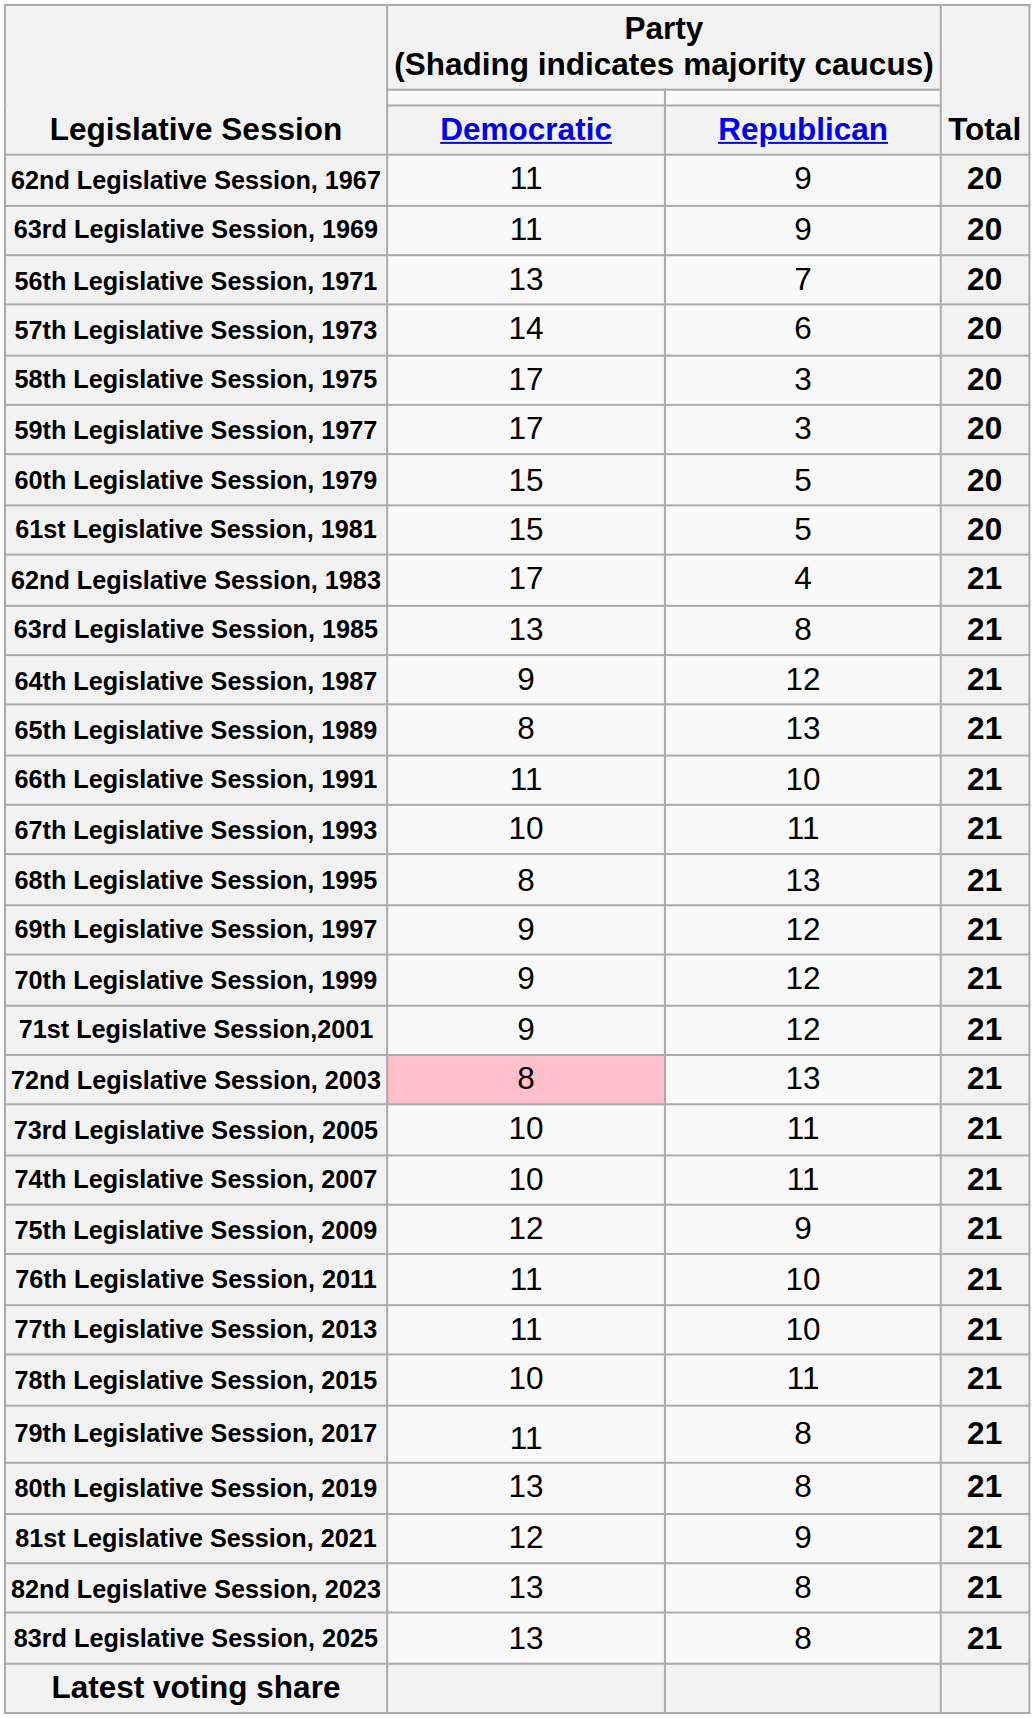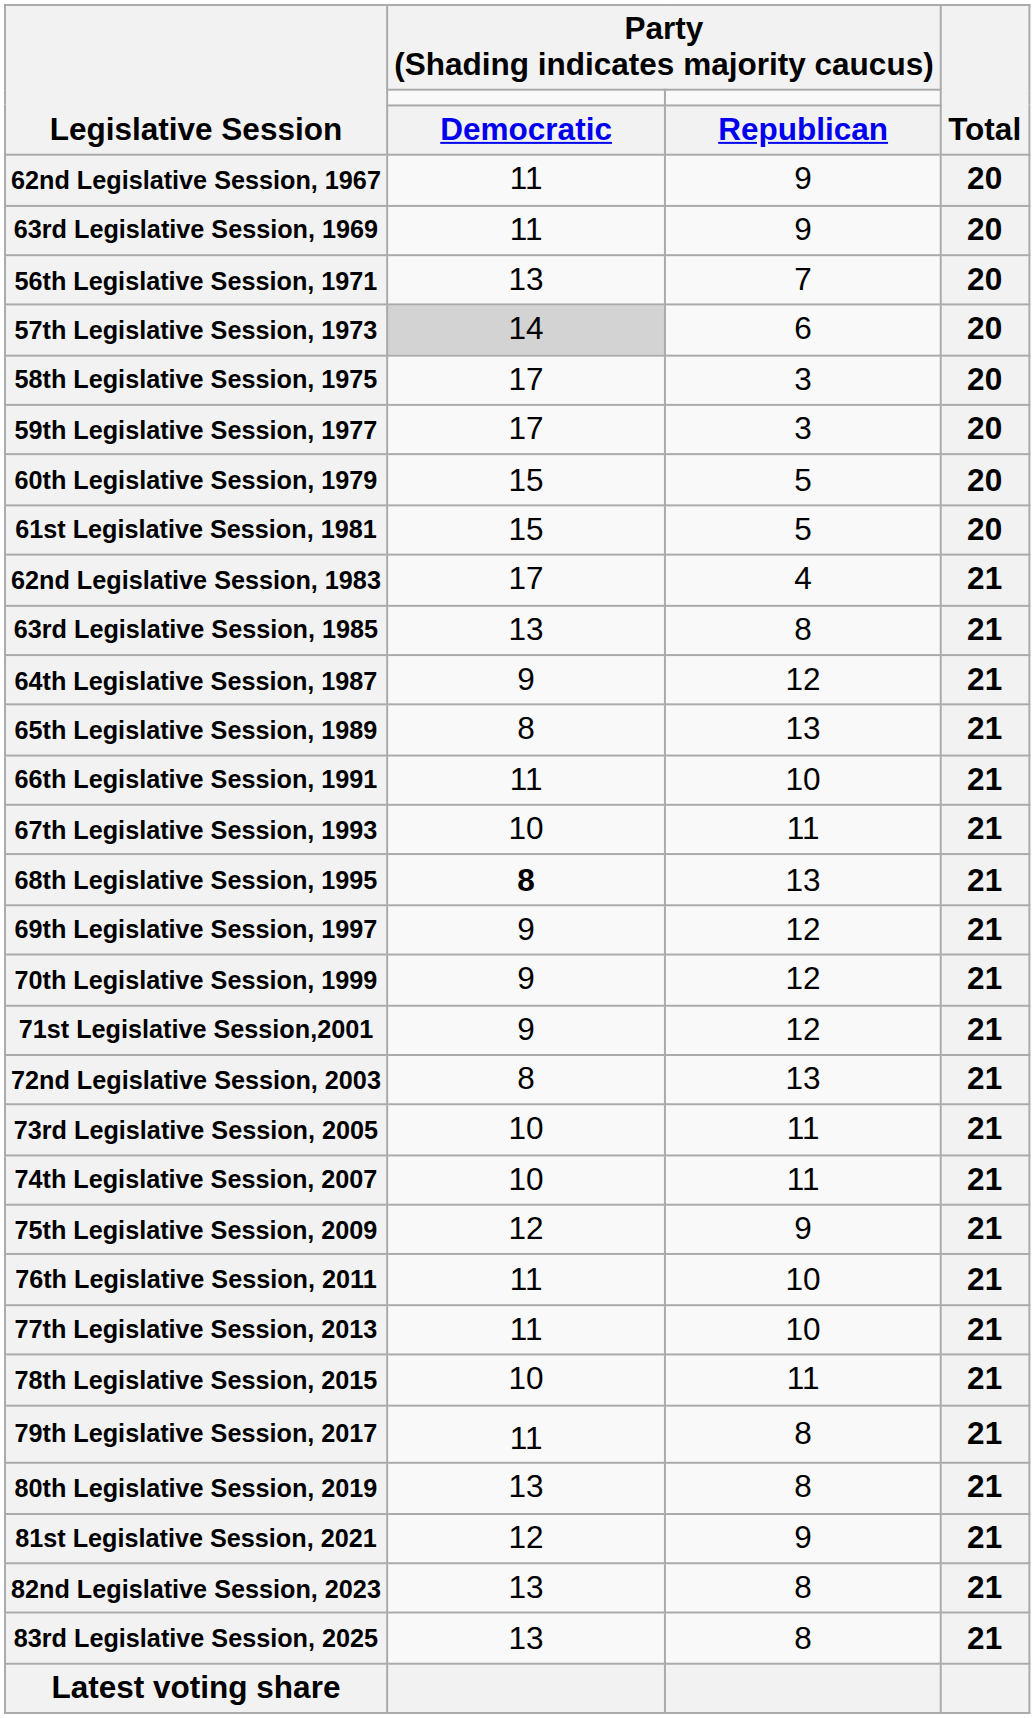57th Legislative Session, 1973 | column 2: no background -> lightgrey background
68th Legislative Session, 1995 | column 2: normal -> bold
72nd Legislative Session, 2003 | column 2: pink background -> no background
